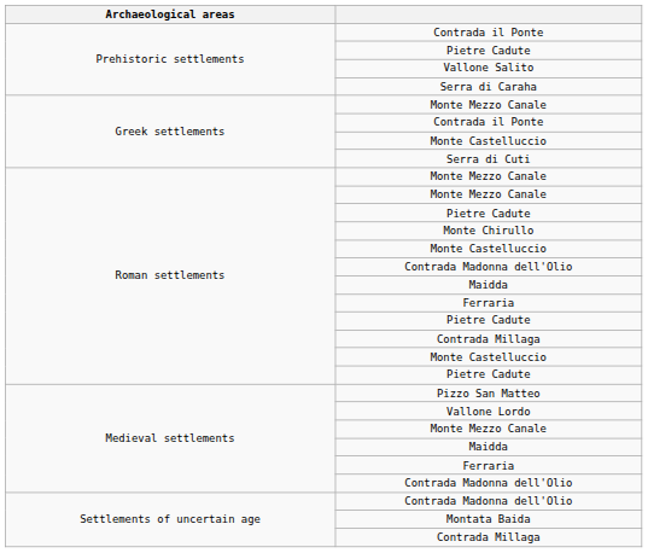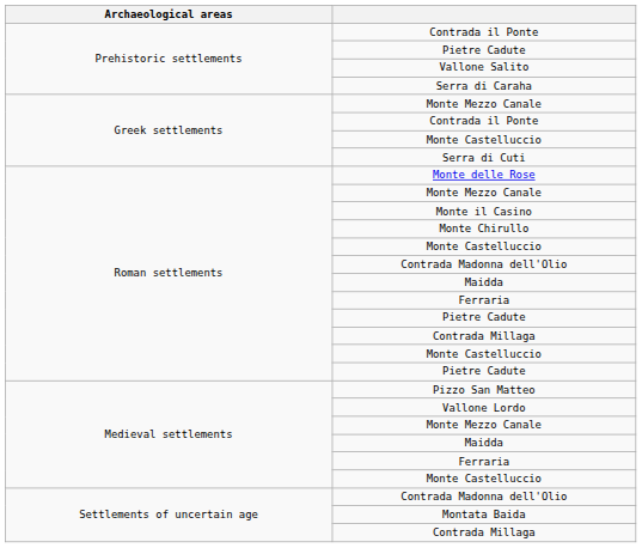row 10 | column 2: Monte Mezzo Canale -> Monte delle Rose
row 12 | column 2: Pietre Cadute -> Monte il Casino
row 27 | column 2: Contrada Madonna dell'Olio -> Monte Castelluccio
